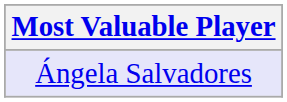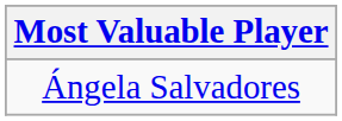row 2 | column 1: lavender background -> no background
